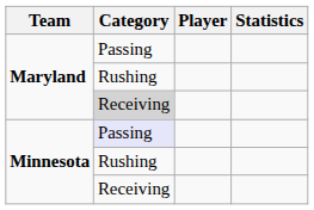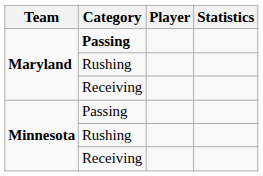Maryland / Passing | Category: normal -> bold
Maryland / Receiving | Category: lightgrey background -> no background
Minnesota / Passing | Category: lavender background -> no background
